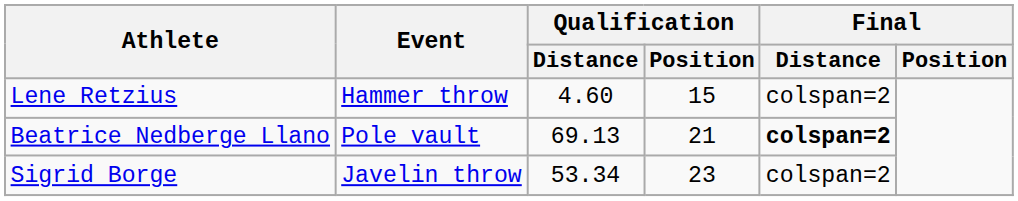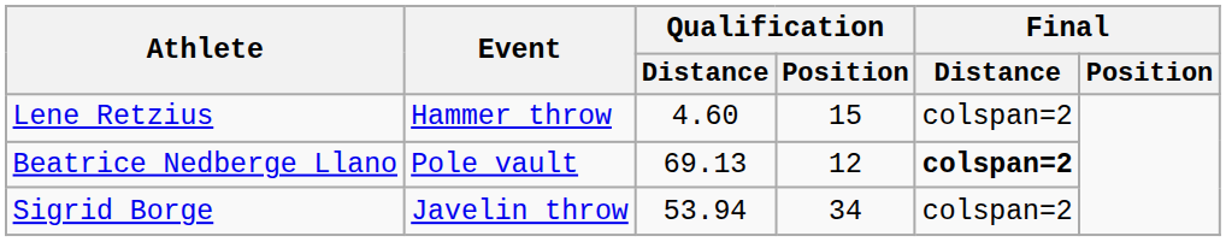Beatrice Nedberge Llano | Qualification / Position: 21 -> 12
Sigrid Borge | Qualification / Distance: 53.34 -> 53.94
Sigrid Borge | Qualification / Position: 23 -> 34
